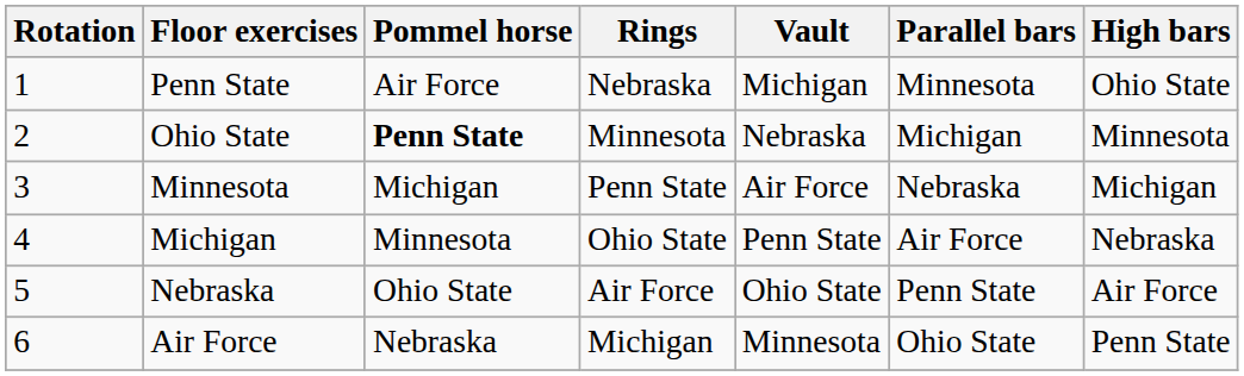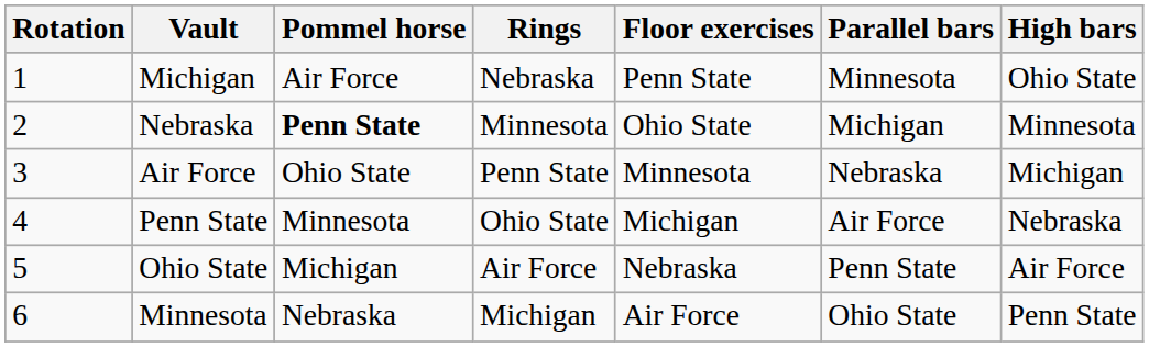columns swapped: Floor exercises <-> Vault
row 4 | Pommel horse: Michigan -> Ohio State
row 6 | Pommel horse: Ohio State -> Michigan
